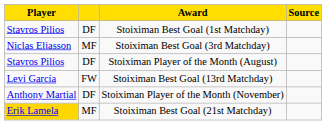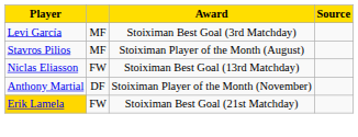- row: Stavros Pilios | DF | Stoiximan Best Goal (1st Matchday)
Stoiximan Best Goal (3rd Matchday) | Player: Niclas Eliasson -> Levi García
Stoiximan Player of the Month (August) | column 2: DF -> MF
Stoiximan Best Goal (13rd Matchday) | Player: Levi García -> Niclas Eliasson
Stoiximan Best Goal (21st Matchday) | column 2: MF -> FW
